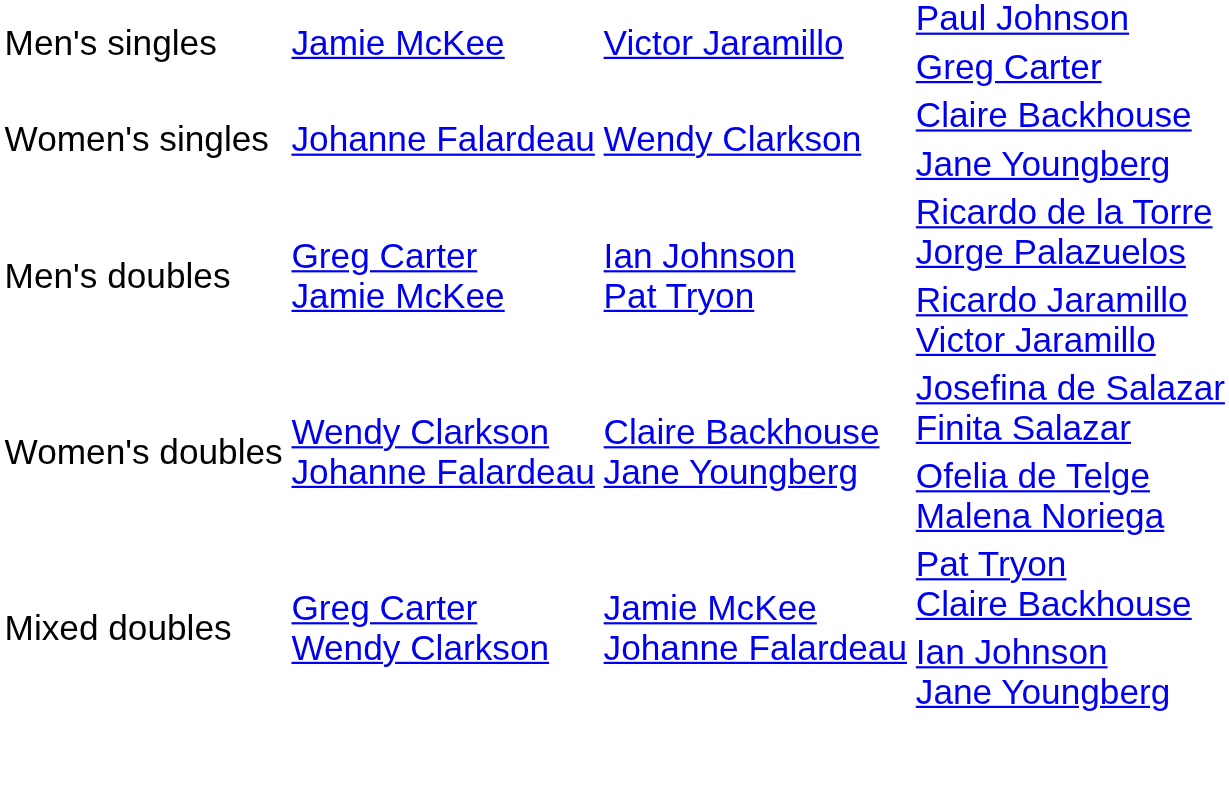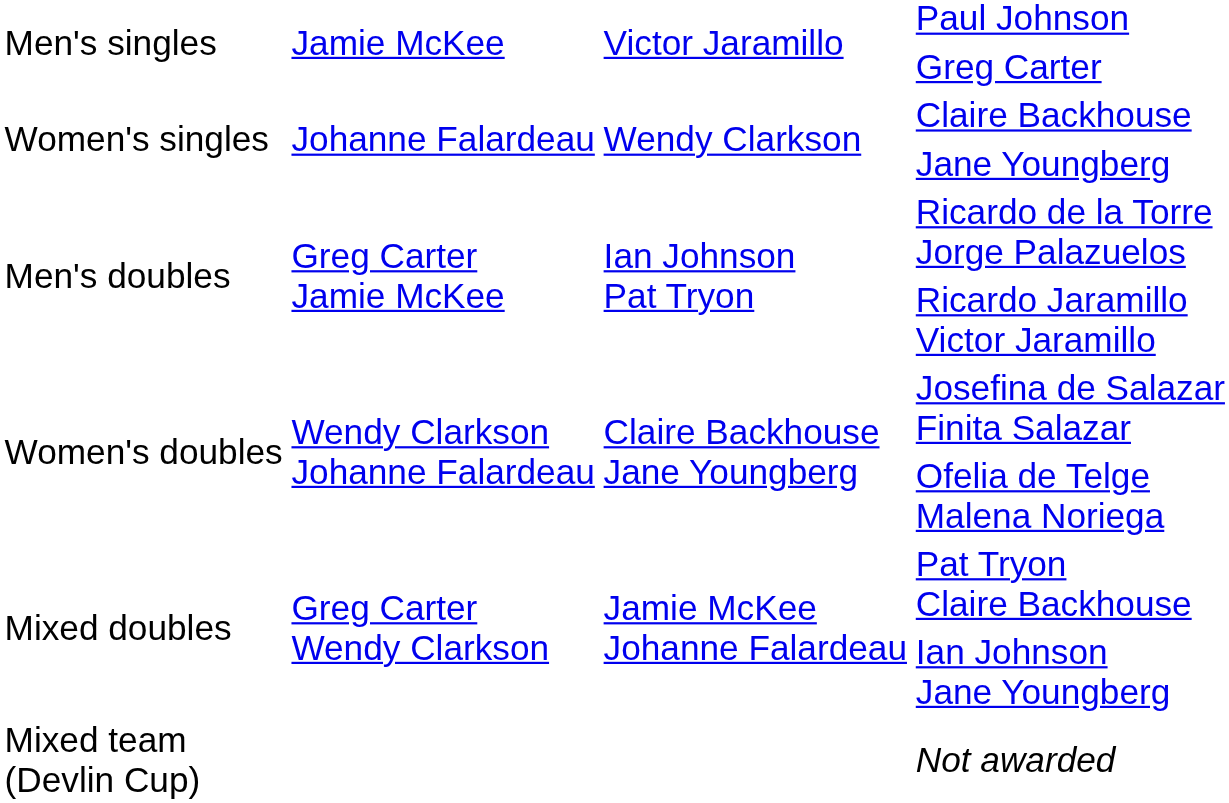+ row: Mixed team (Devlin Cup) | Not awarded
